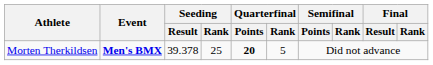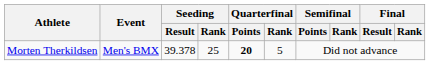Morten Therkildsen | Event: bold -> normal
